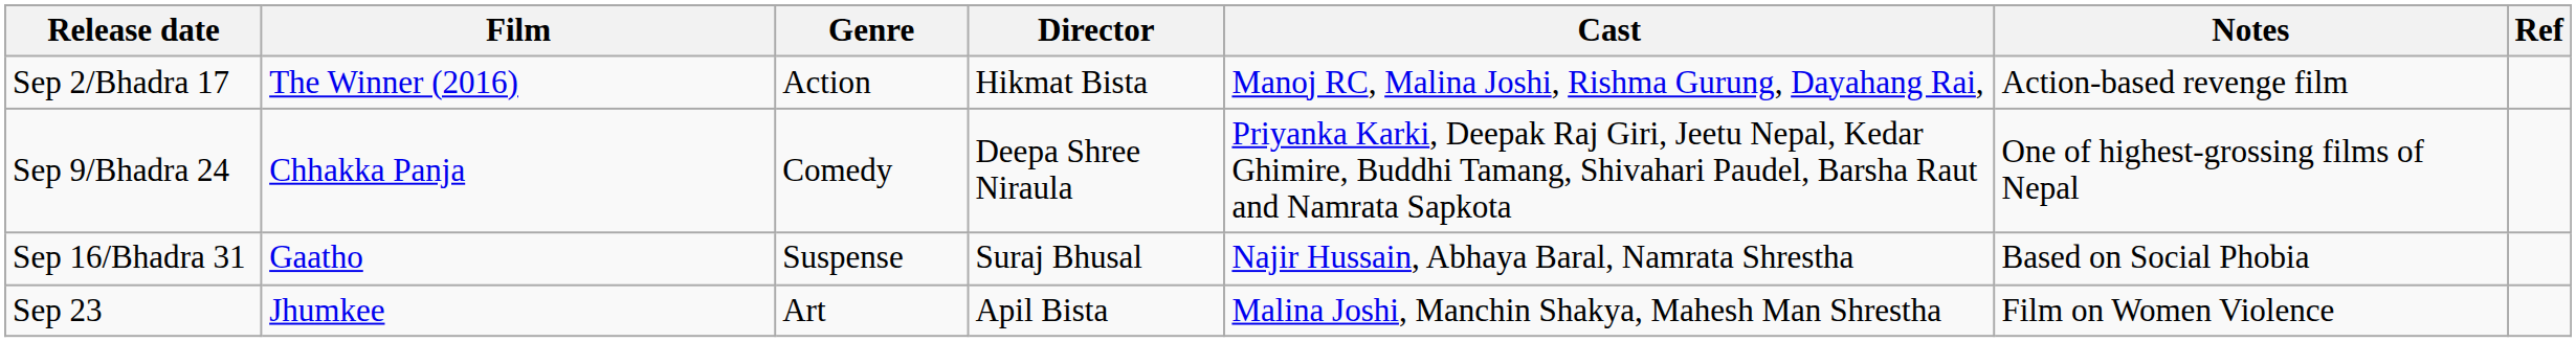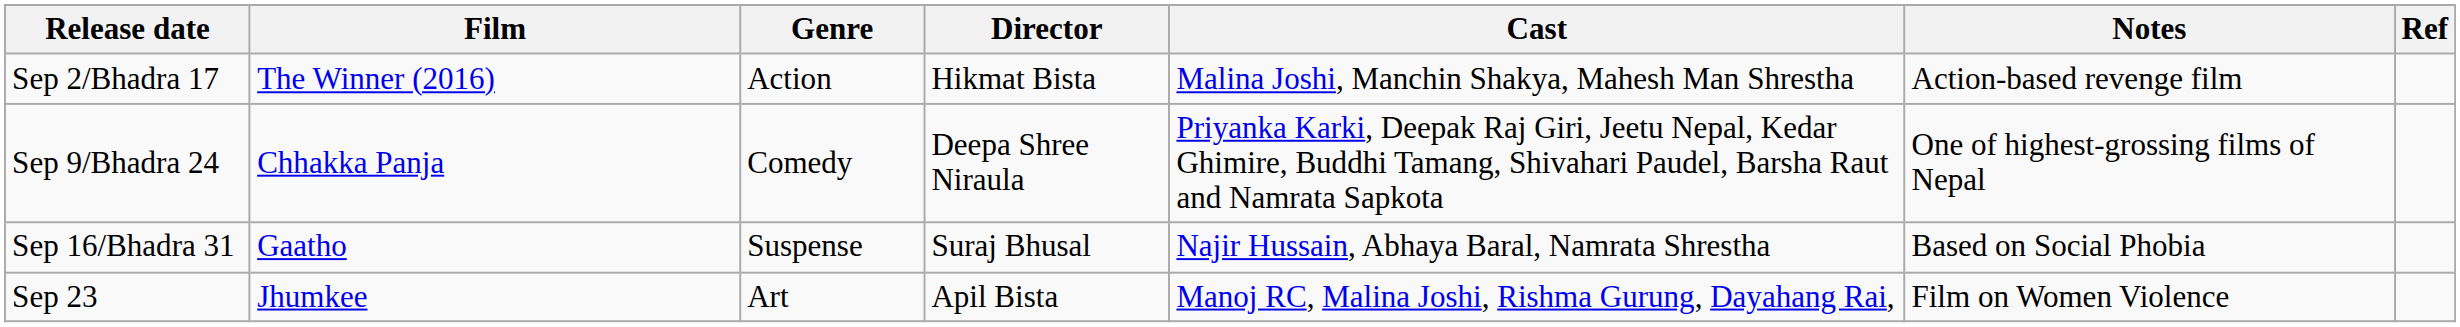Sep 2/Bhadra 17 | Cast: Manoj RC, Malina Joshi, Rishma Gurung, Dayahang Rai, -> Malina Joshi, Manchin Shakya, Mahesh Man Shrestha
Sep 23 | Cast: Malina Joshi, Manchin Shakya, Mahesh Man Shrestha -> Manoj RC, Malina Joshi, Rishma Gurung, Dayahang Rai,
